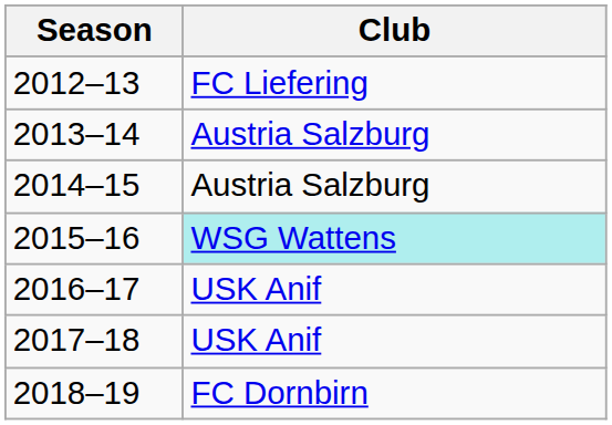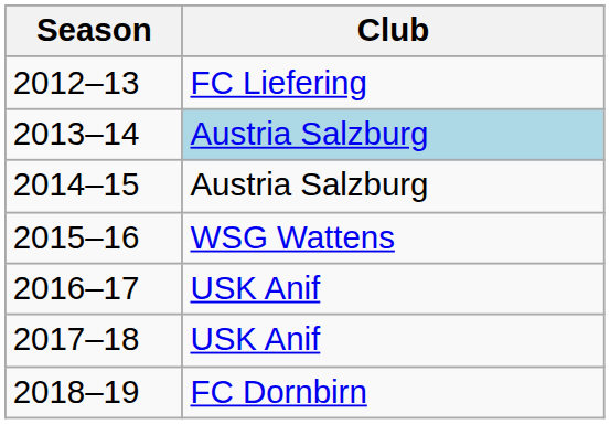2013–14 | Club: no background -> lightblue background
2015–16 | Club: paleturquoise background -> no background
